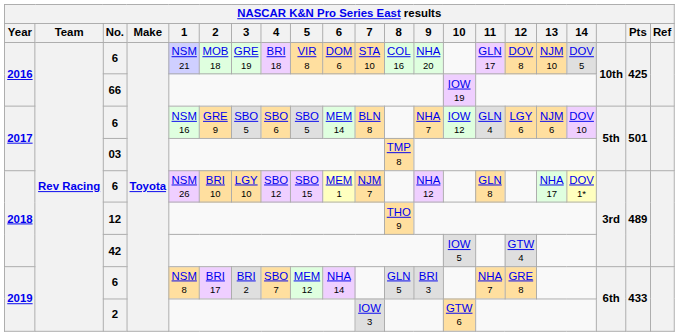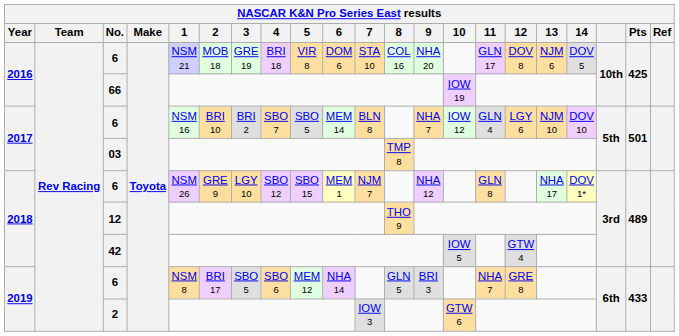2016 / 6 | 13: NJM 10 -> NJM 6
2017 / 6 | 2: GRE 9 -> BRI 10
2017 / 6 | 3: SBO 5 -> BRI 2
2017 / 6 | 4: SBO 6 -> SBO 7
2017 / 6 | 13: NJM 6 -> NJM 10
2018 / 6 | 2: BRI 10 -> GRE 9
2019 / 6 | 3: BRI 2 -> SBO 5
2019 / 6 | 4: SBO 7 -> SBO 6
